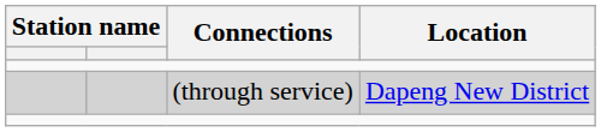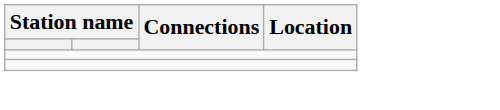- row: (through service) | Dapeng New District
